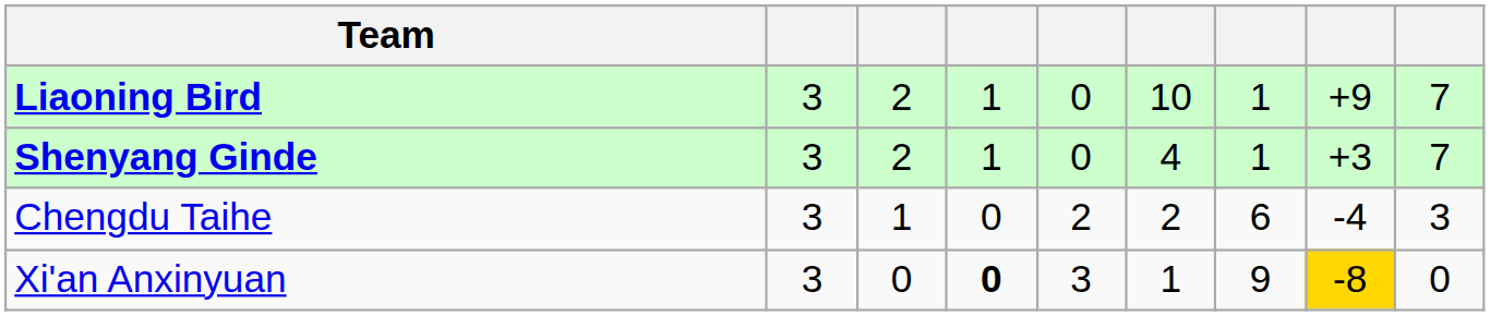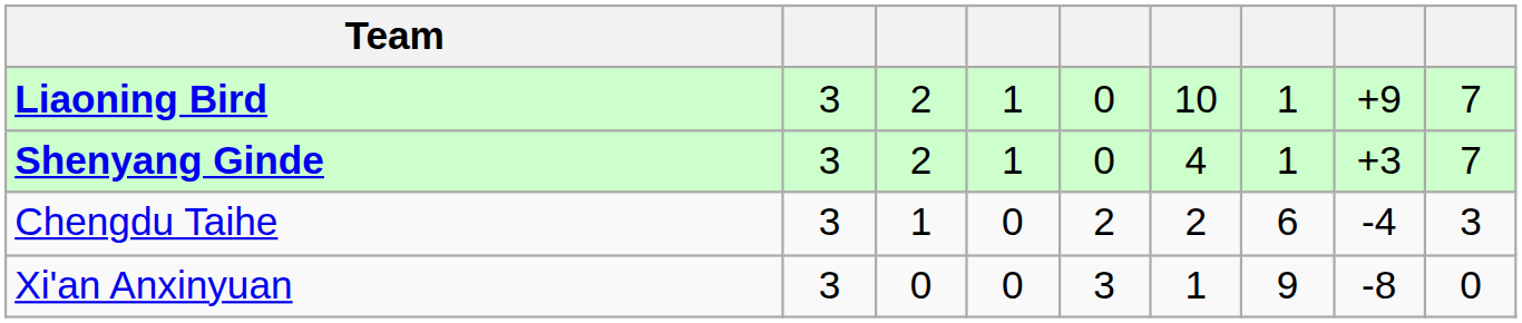Xi'an Anxinyuan | column 4: bold -> normal
Xi'an Anxinyuan | column 8: gold background -> no background
